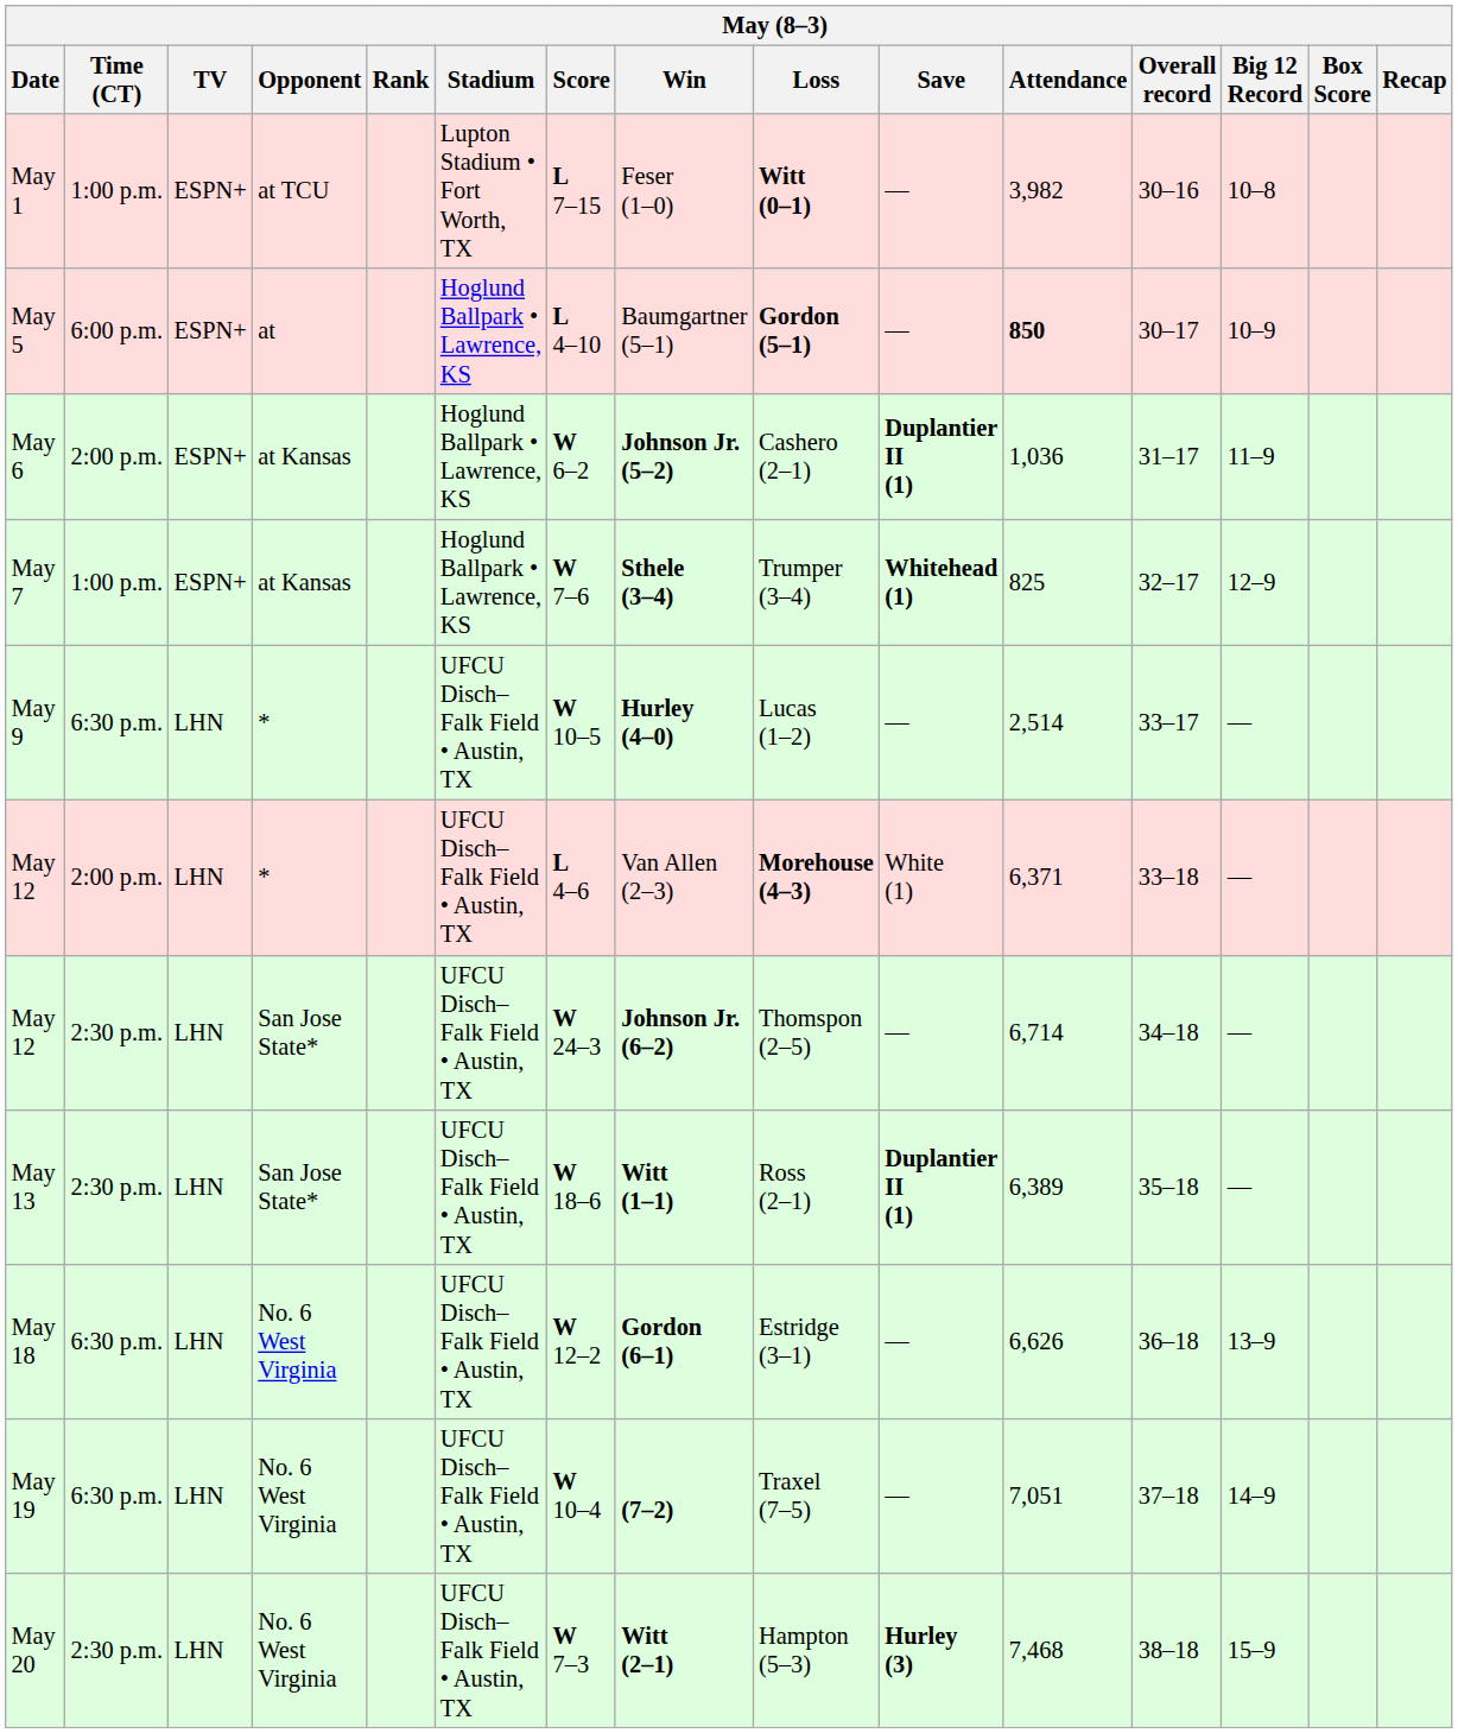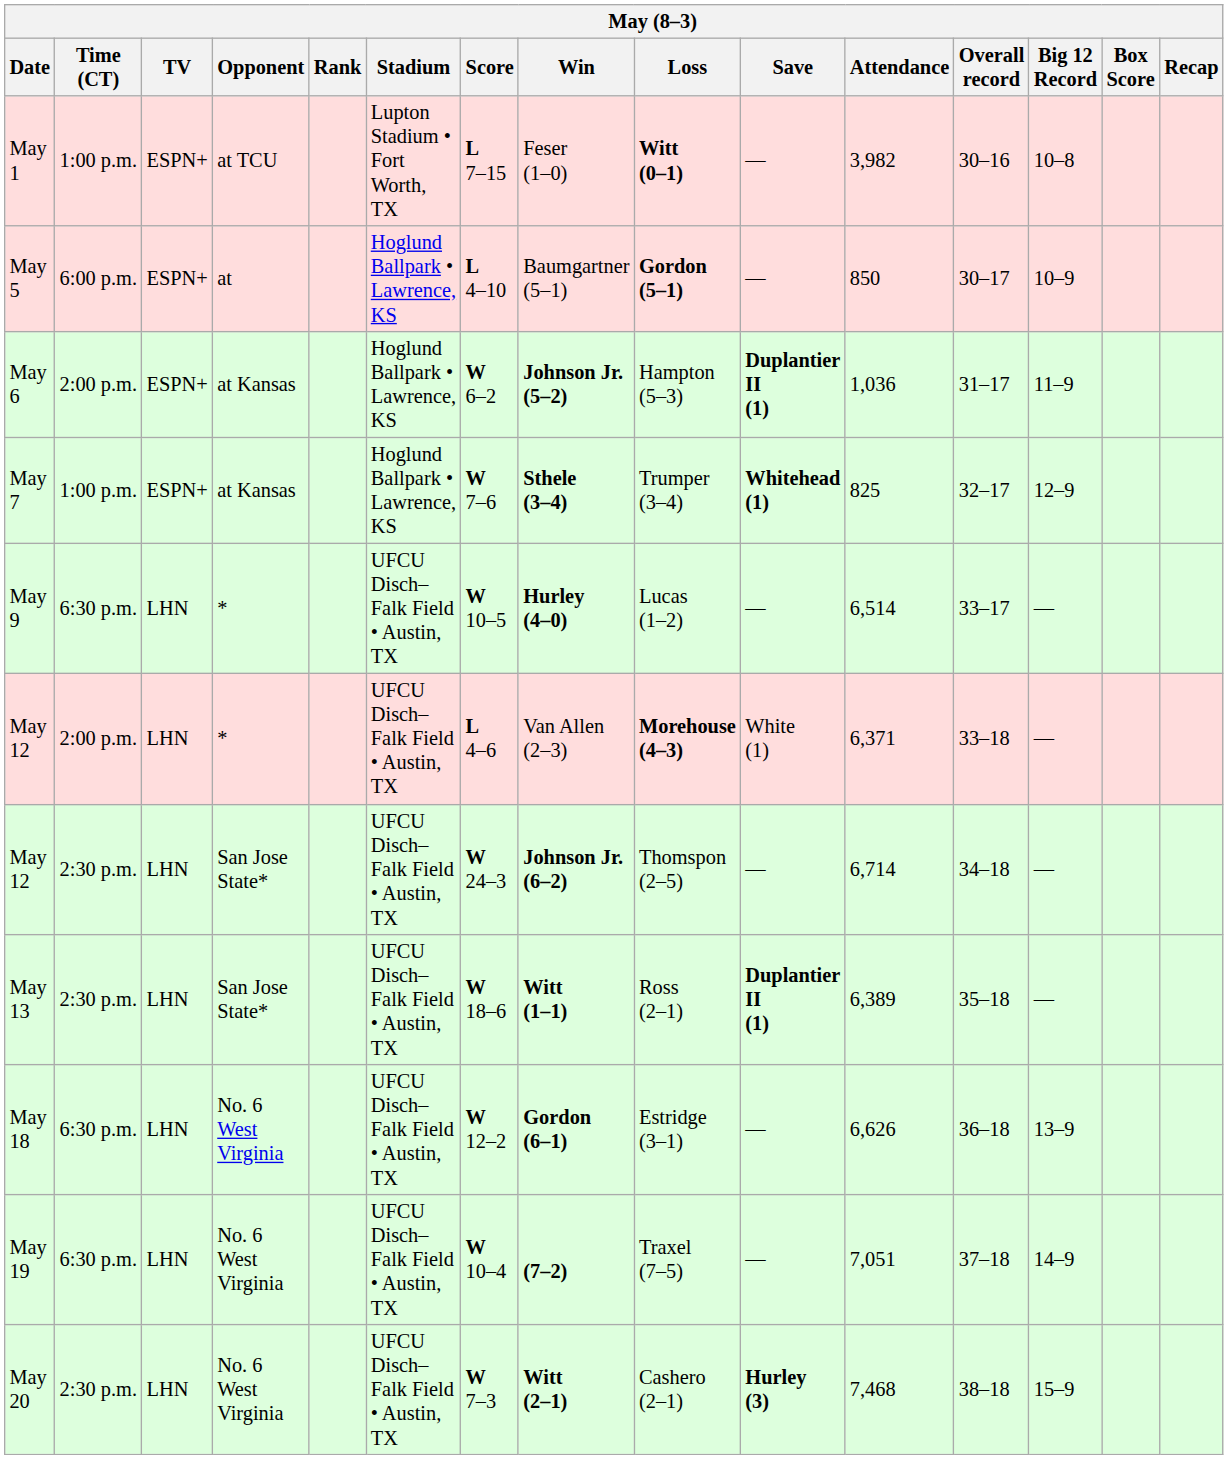May 5 | Attendance: bold -> normal
May 6 | Loss: Cashero (2–1) -> Hampton (5–3)
May 9 | Attendance: 2,514 -> 6,514
May 20 | Loss: Hampton (5–3) -> Cashero (2–1)
